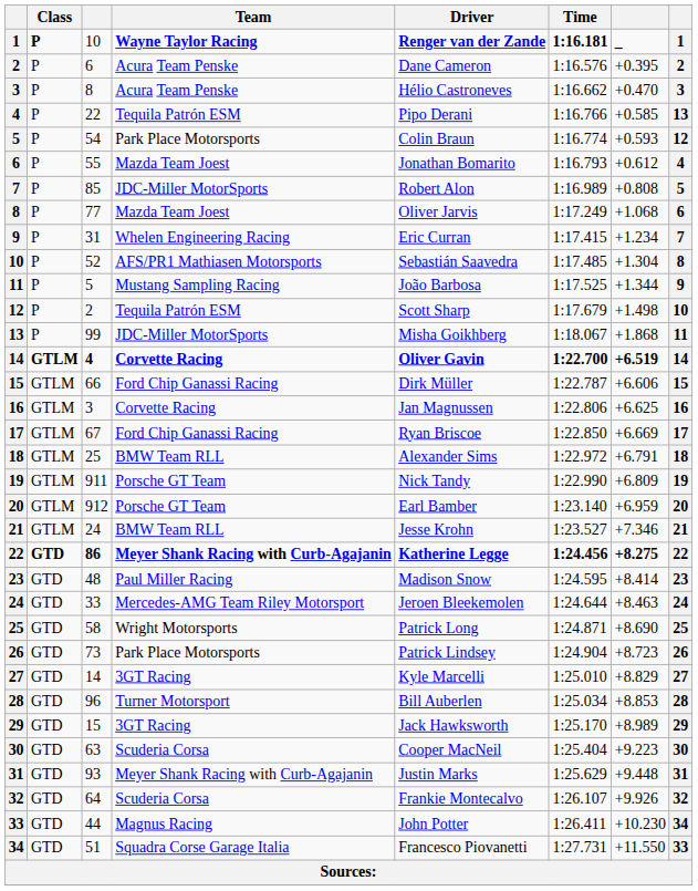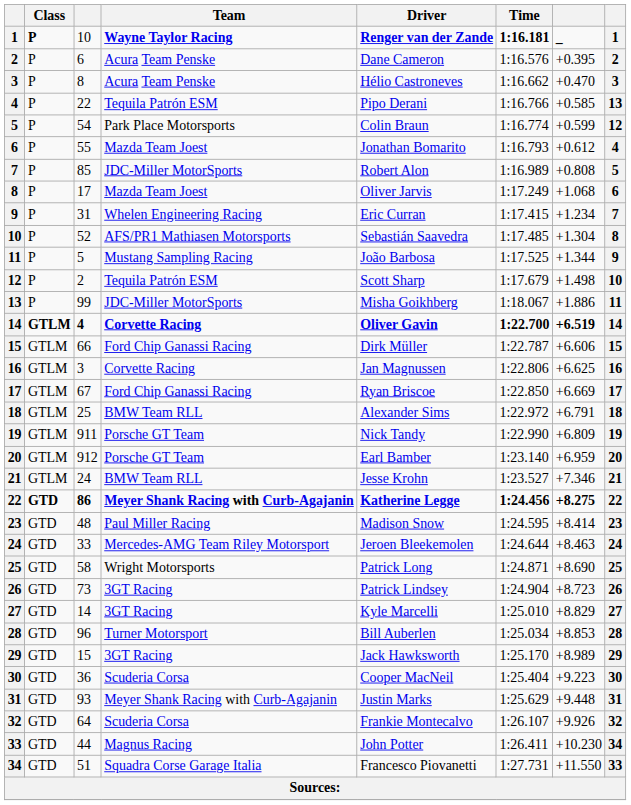row 6 | column 7: +0.593 -> +0.599
row 9 | column 3: 77 -> 17
row 14 | column 7: +1.868 -> +1.886
row 27 | Team: Park Place Motorsports -> 3GT Racing
row 31 | column 3: 63 -> 36
